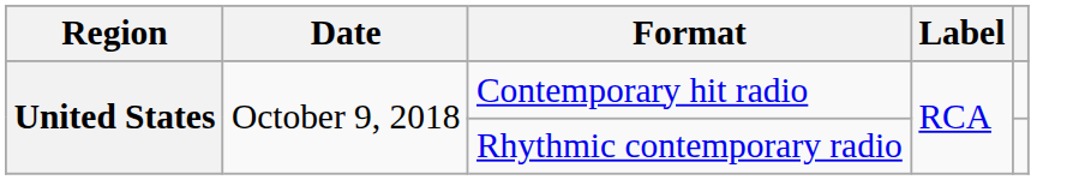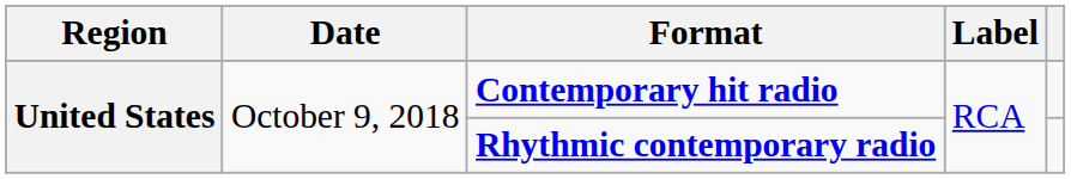Contemporary hit radio | Format: normal -> bold
Rhythmic contemporary radio | Format: normal -> bold
